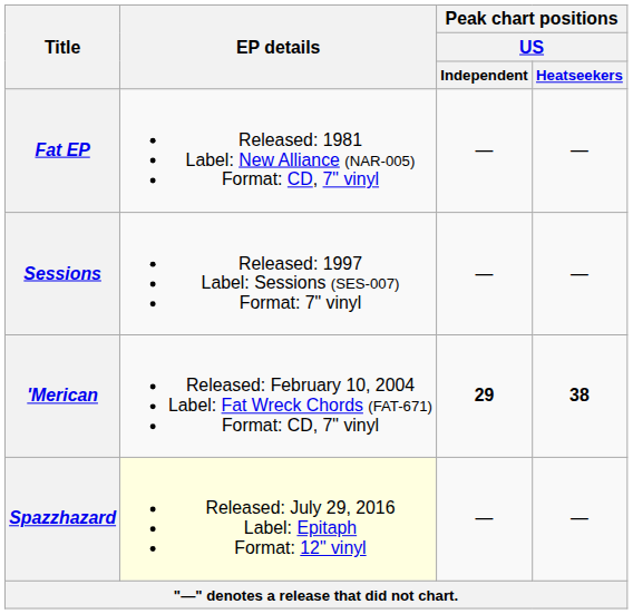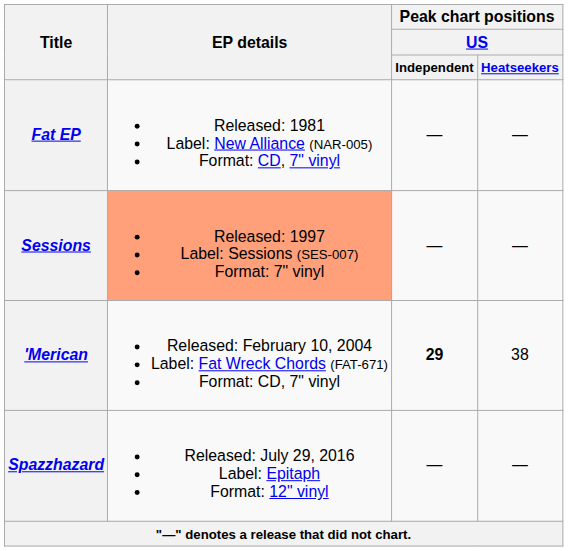Sessions | EP details: no background -> lightsalmon background
'Merican | Peak chart positions / US / Heatseekers: bold -> normal
Spazzhazard | EP details: lightyellow background -> no background
